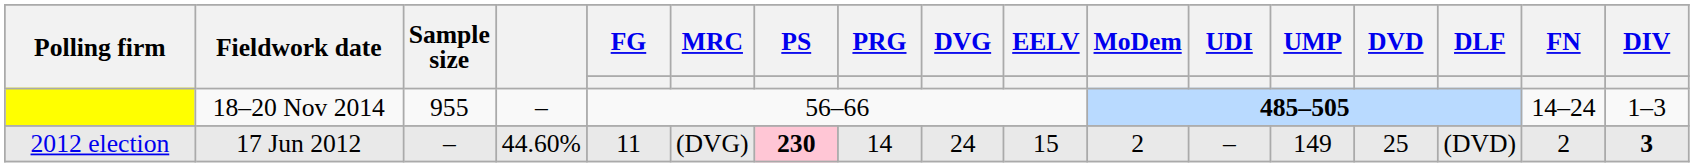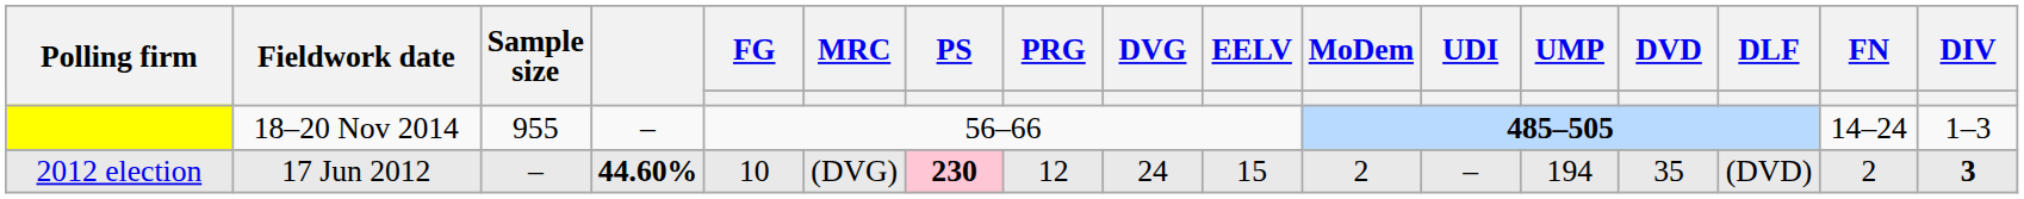2012 election | column 4: normal -> bold
2012 election | FG: 11 -> 10
2012 election | PRG: 14 -> 12
2012 election | UMP: 149 -> 194
2012 election | DVD: 25 -> 35
